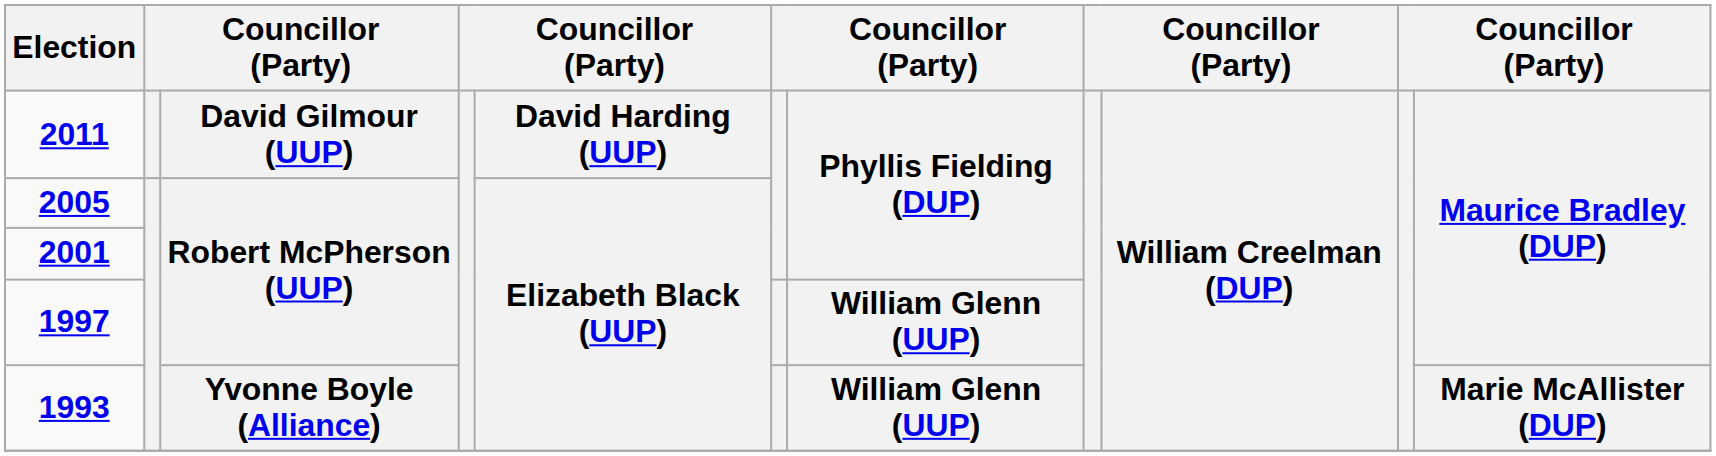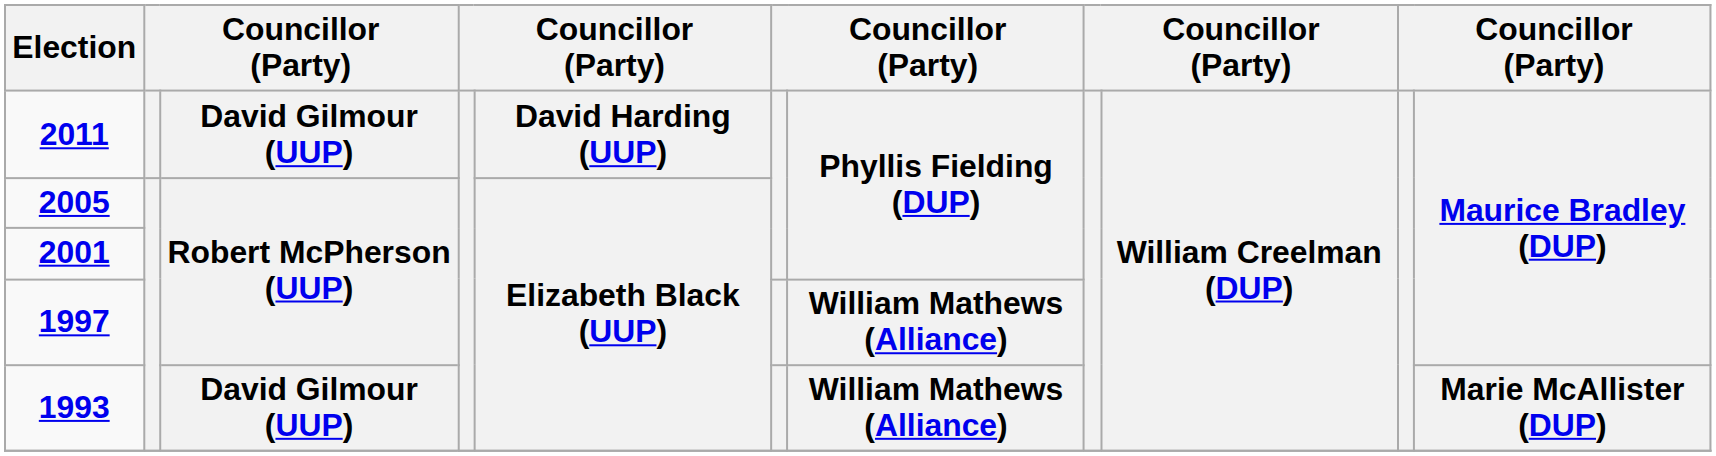1997 | column 7: William Glenn (UUP) -> William Mathews (Alliance)
1993 | column 3: Yvonne Boyle (Alliance) -> David Gilmour (UUP)
1993 | column 7: William Glenn (UUP) -> William Mathews (Alliance)
